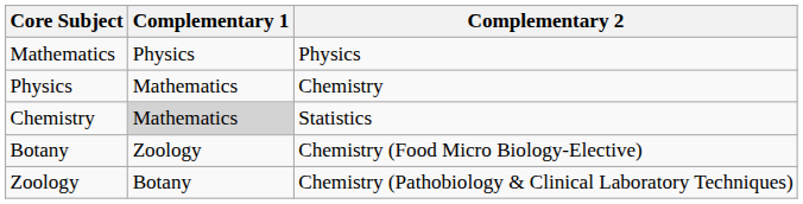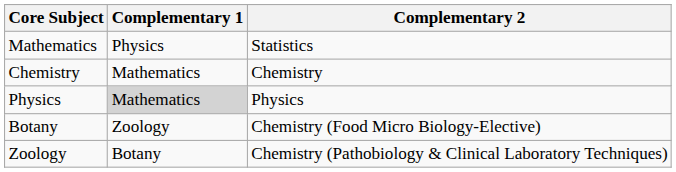row 2 | Complementary 2: Physics -> Statistics
row 3 | Core Subject: Physics -> Chemistry
row 4 | Core Subject: Chemistry -> Physics
row 4 | Complementary 2: Statistics -> Physics
